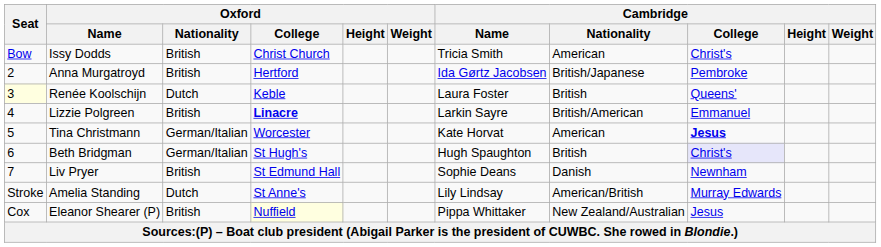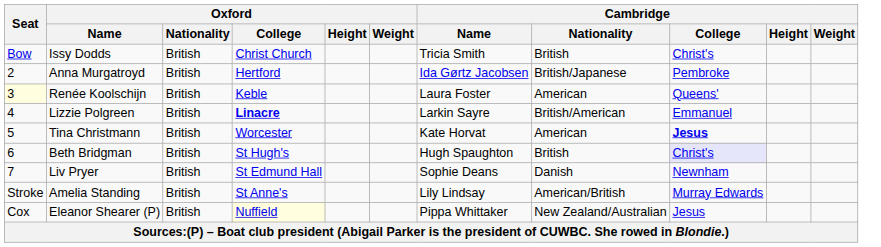Issy Dodds | Cambridge / Nationality: American -> British
Renée Koolschijn | Oxford / Nationality: Dutch -> British
Renée Koolschijn | Cambridge / Nationality: British -> American
Tina Christmann | Oxford / Nationality: German/Italian -> British
Beth Bridgman | Oxford / Nationality: German/Italian -> British
Amelia Standing | Oxford / Nationality: Dutch -> British
